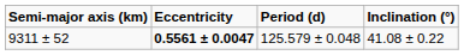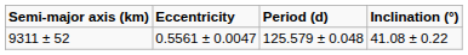9311 ± 52 | column 2: bold -> normal
